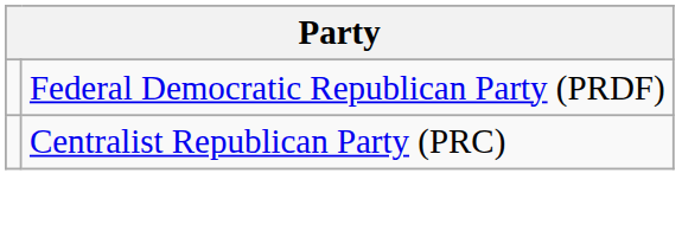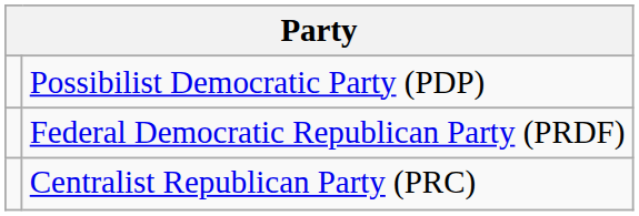+ row: Possibilist Democratic Party (PDP)
